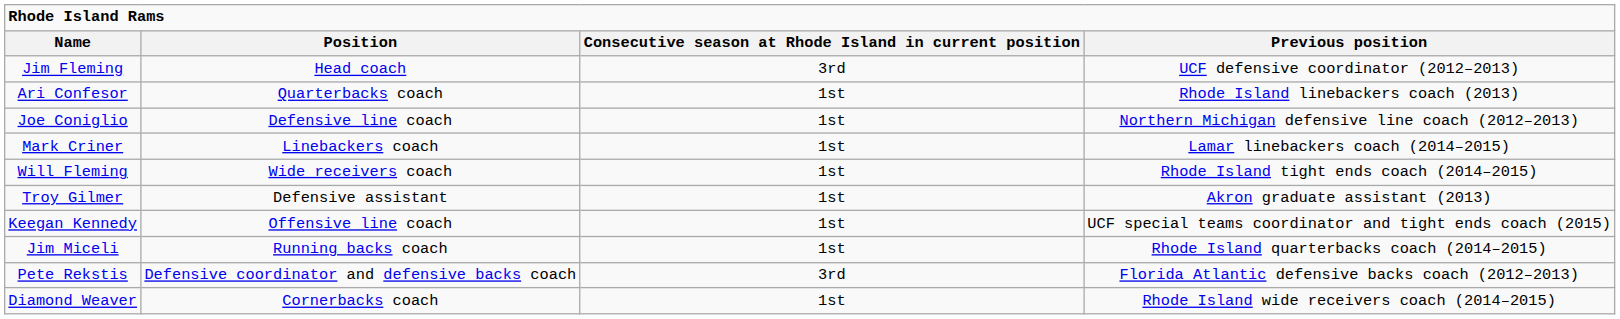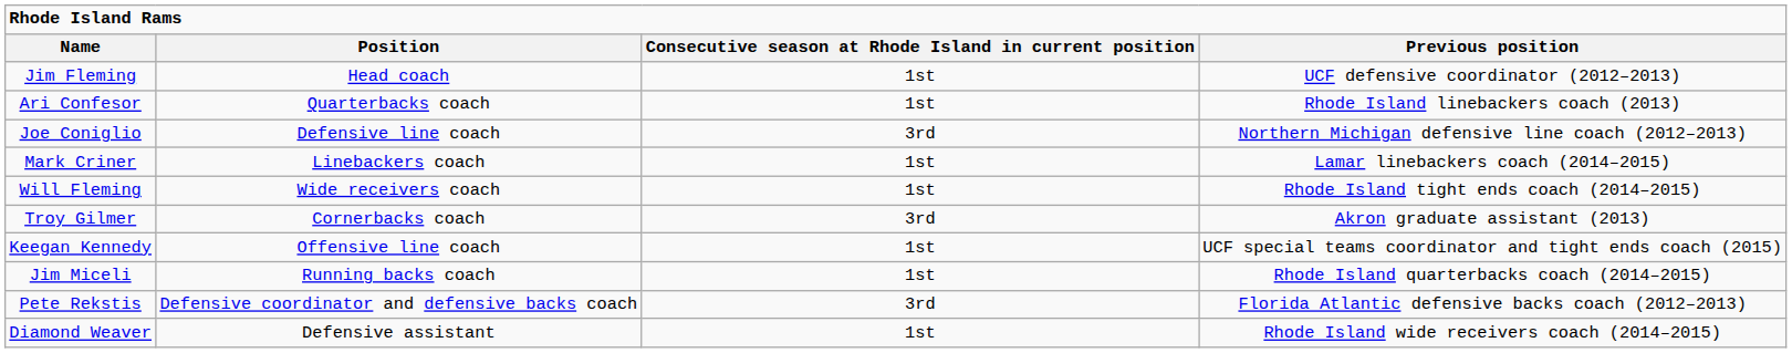Jim Fleming | Consecutive season at Rhode Island in current position: 3rd -> 1st
Joe Coniglio | Consecutive season at Rhode Island in current position: 1st -> 3rd
Troy Gilmer | Position: Defensive assistant -> Cornerbacks coach
Troy Gilmer | Consecutive season at Rhode Island in current position: 1st -> 3rd
Diamond Weaver | Position: Cornerbacks coach -> Defensive assistant
